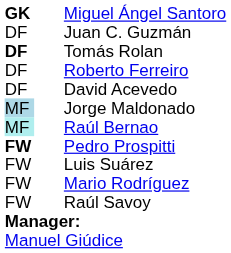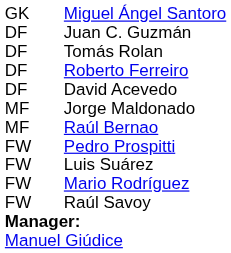Miguel Ángel Santoro | column 1: bold -> normal
Tomás Rolan | column 1: bold -> normal
Jorge Maldonado | column 1: lightblue background -> no background
Raúl Bernao | column 1: paleturquoise background -> no background
Pedro Prospitti | column 1: bold -> normal
